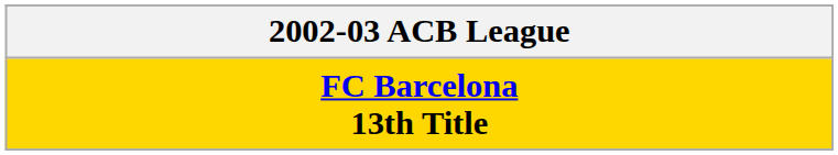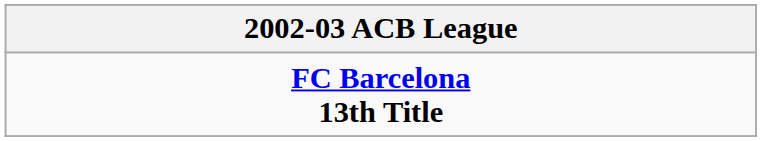row 2 | column 1: gold background -> no background
